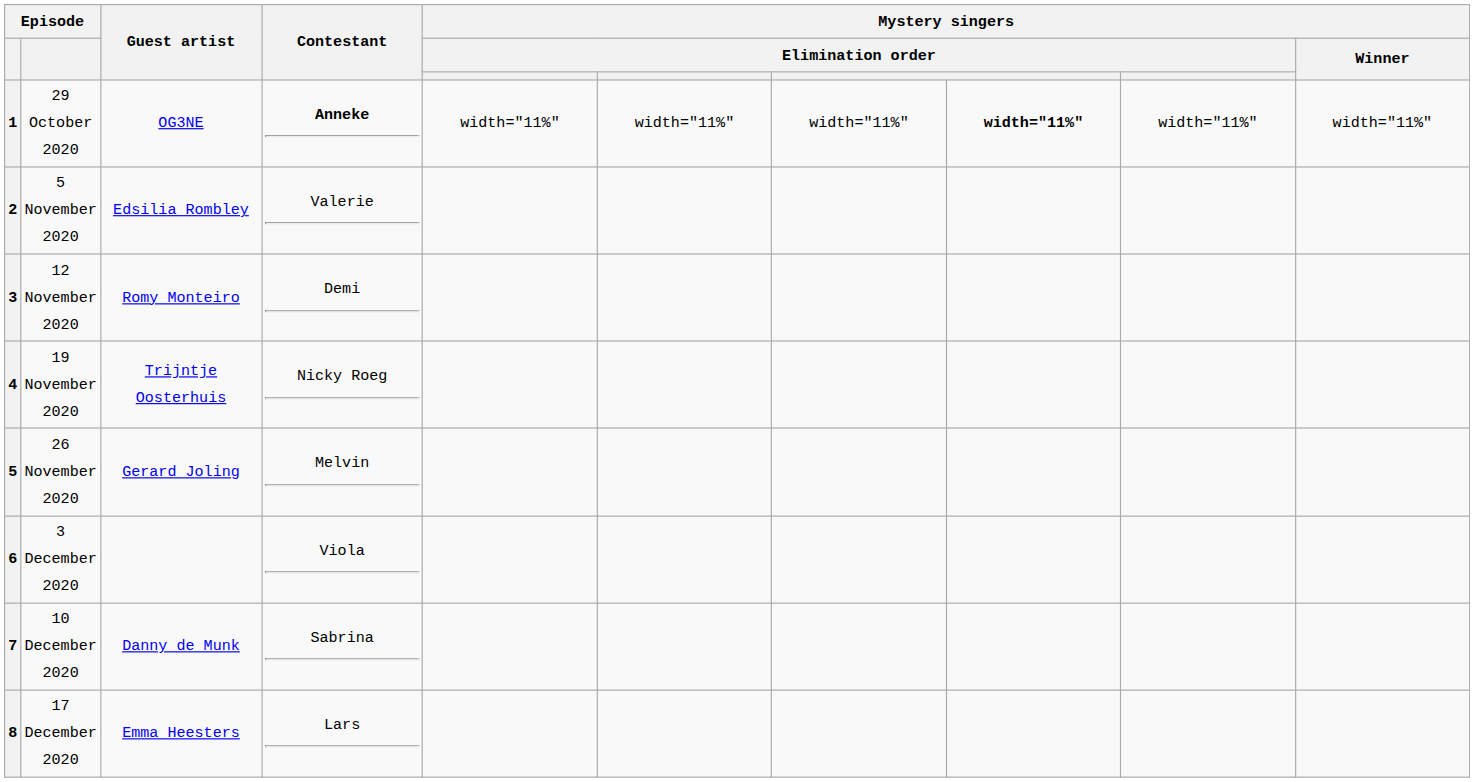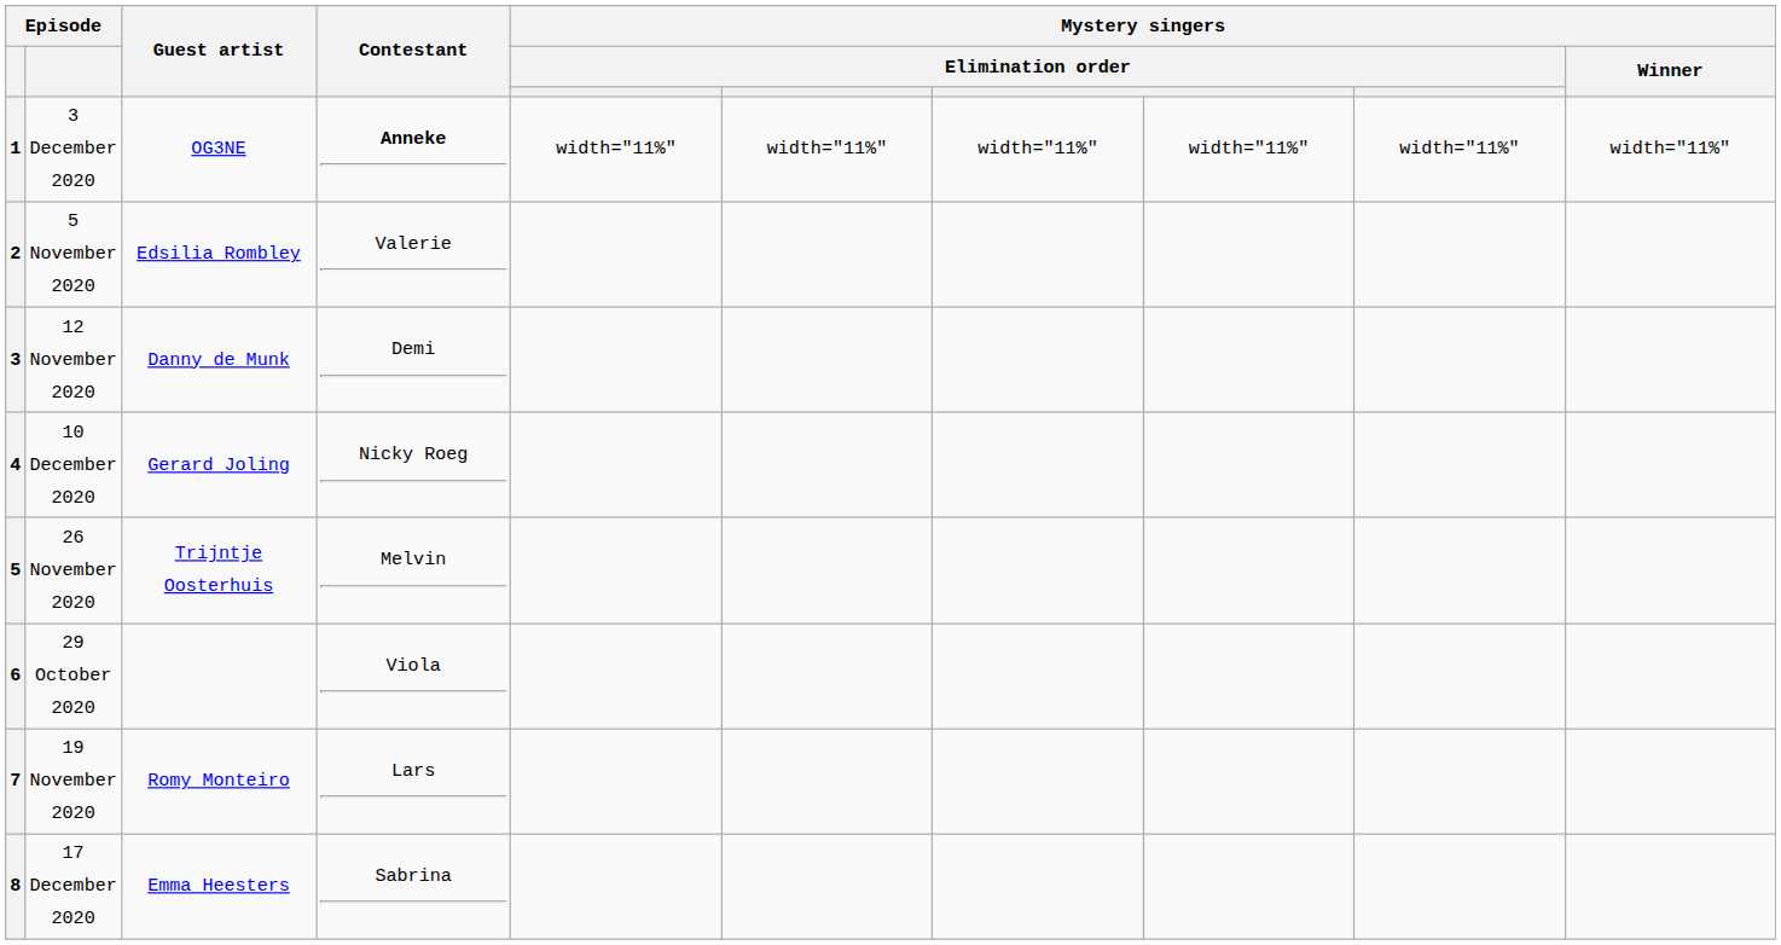1 | column 2: 29 October 2020 -> 3 December 2020
1 | column 8: bold -> normal
3 | Guest artist: Romy Monteiro -> Danny de Munk
4 | column 2: 19 November 2020 -> 10 December 2020
4 | Guest artist: Trijntje Oosterhuis -> Gerard Joling
5 | Guest artist: Gerard Joling -> Trijntje Oosterhuis
6 | column 2: 3 December 2020 -> 29 October 2020
7 | column 2: 10 December 2020 -> 19 November 2020
7 | Guest artist: Danny de Munk -> Romy Monteiro
7 | Contestant: Sabrina -> Lars
8 | Contestant: Lars -> Sabrina
